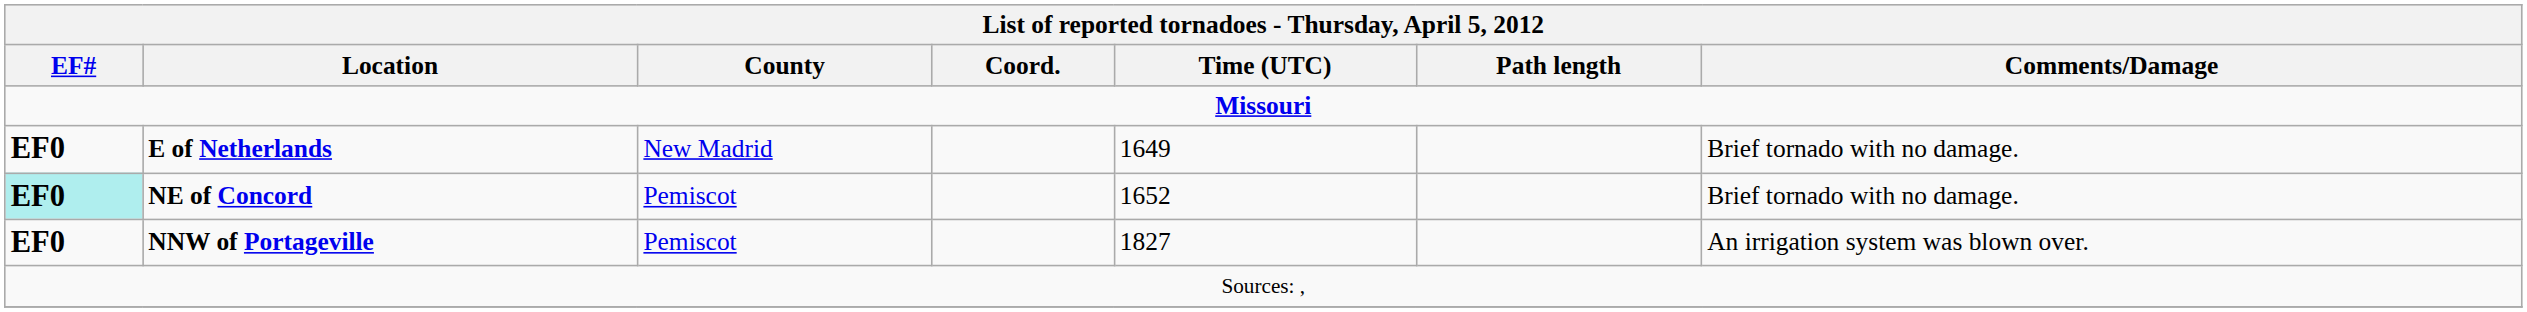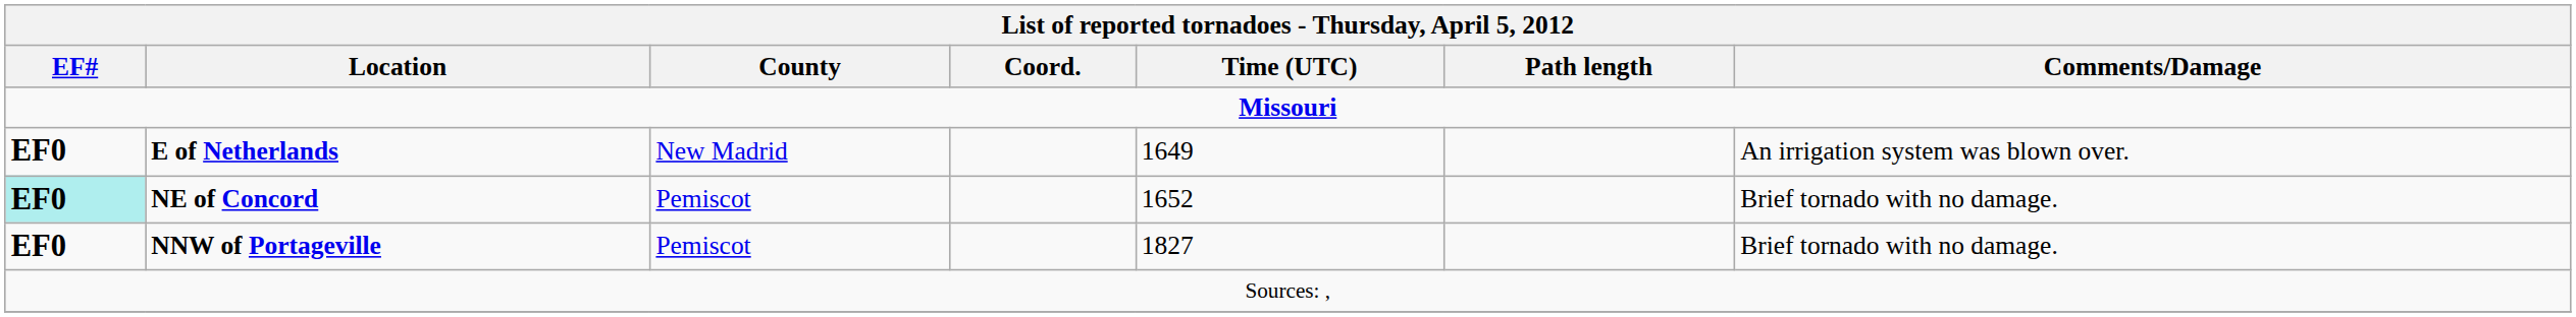E of Netherlands | Comments/Damage: Brief tornado with no damage. -> An irrigation system was blown over.
NNW of Portageville | Comments/Damage: An irrigation system was blown over. -> Brief tornado with no damage.
